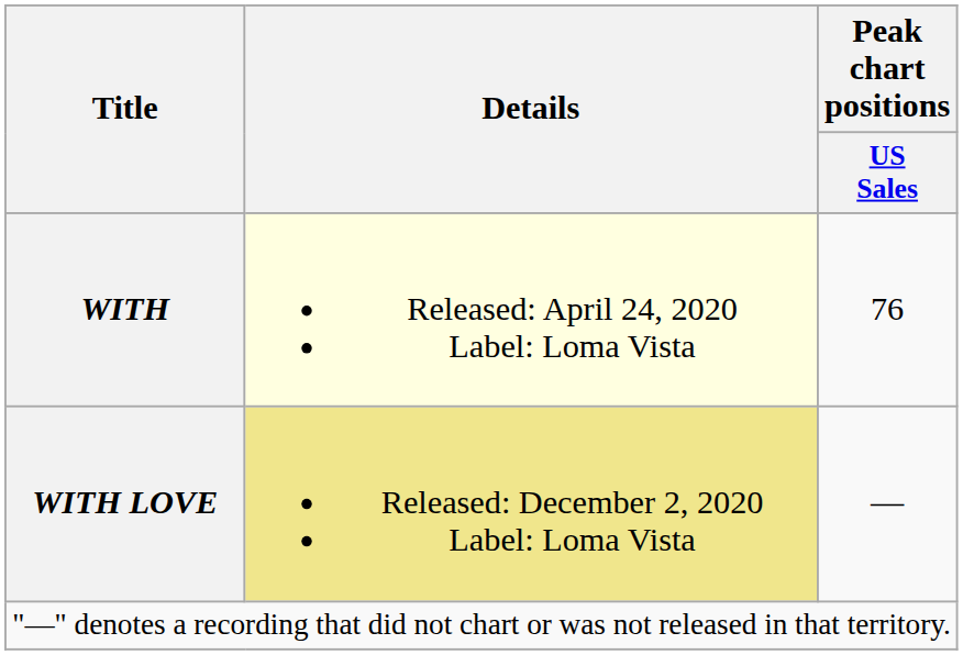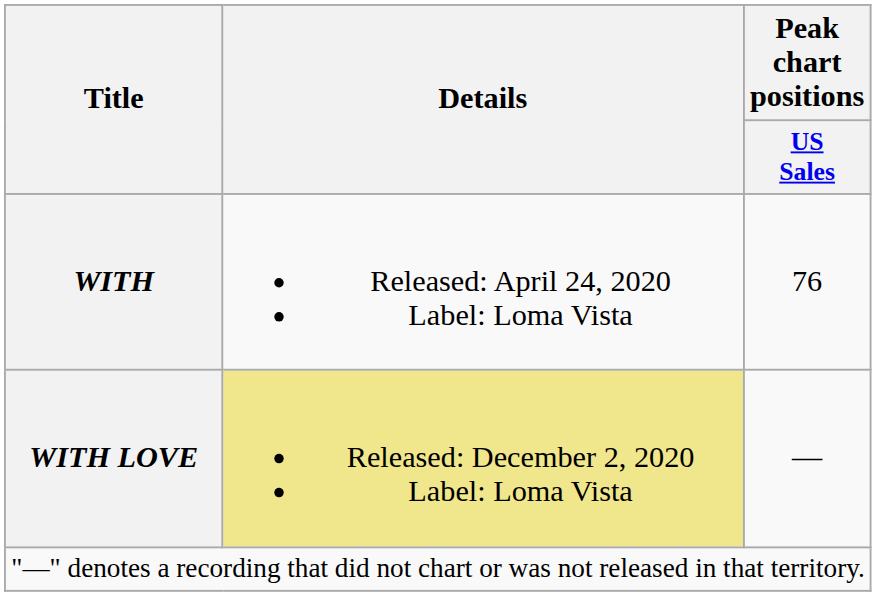WITH | Details: lightyellow background -> no background
